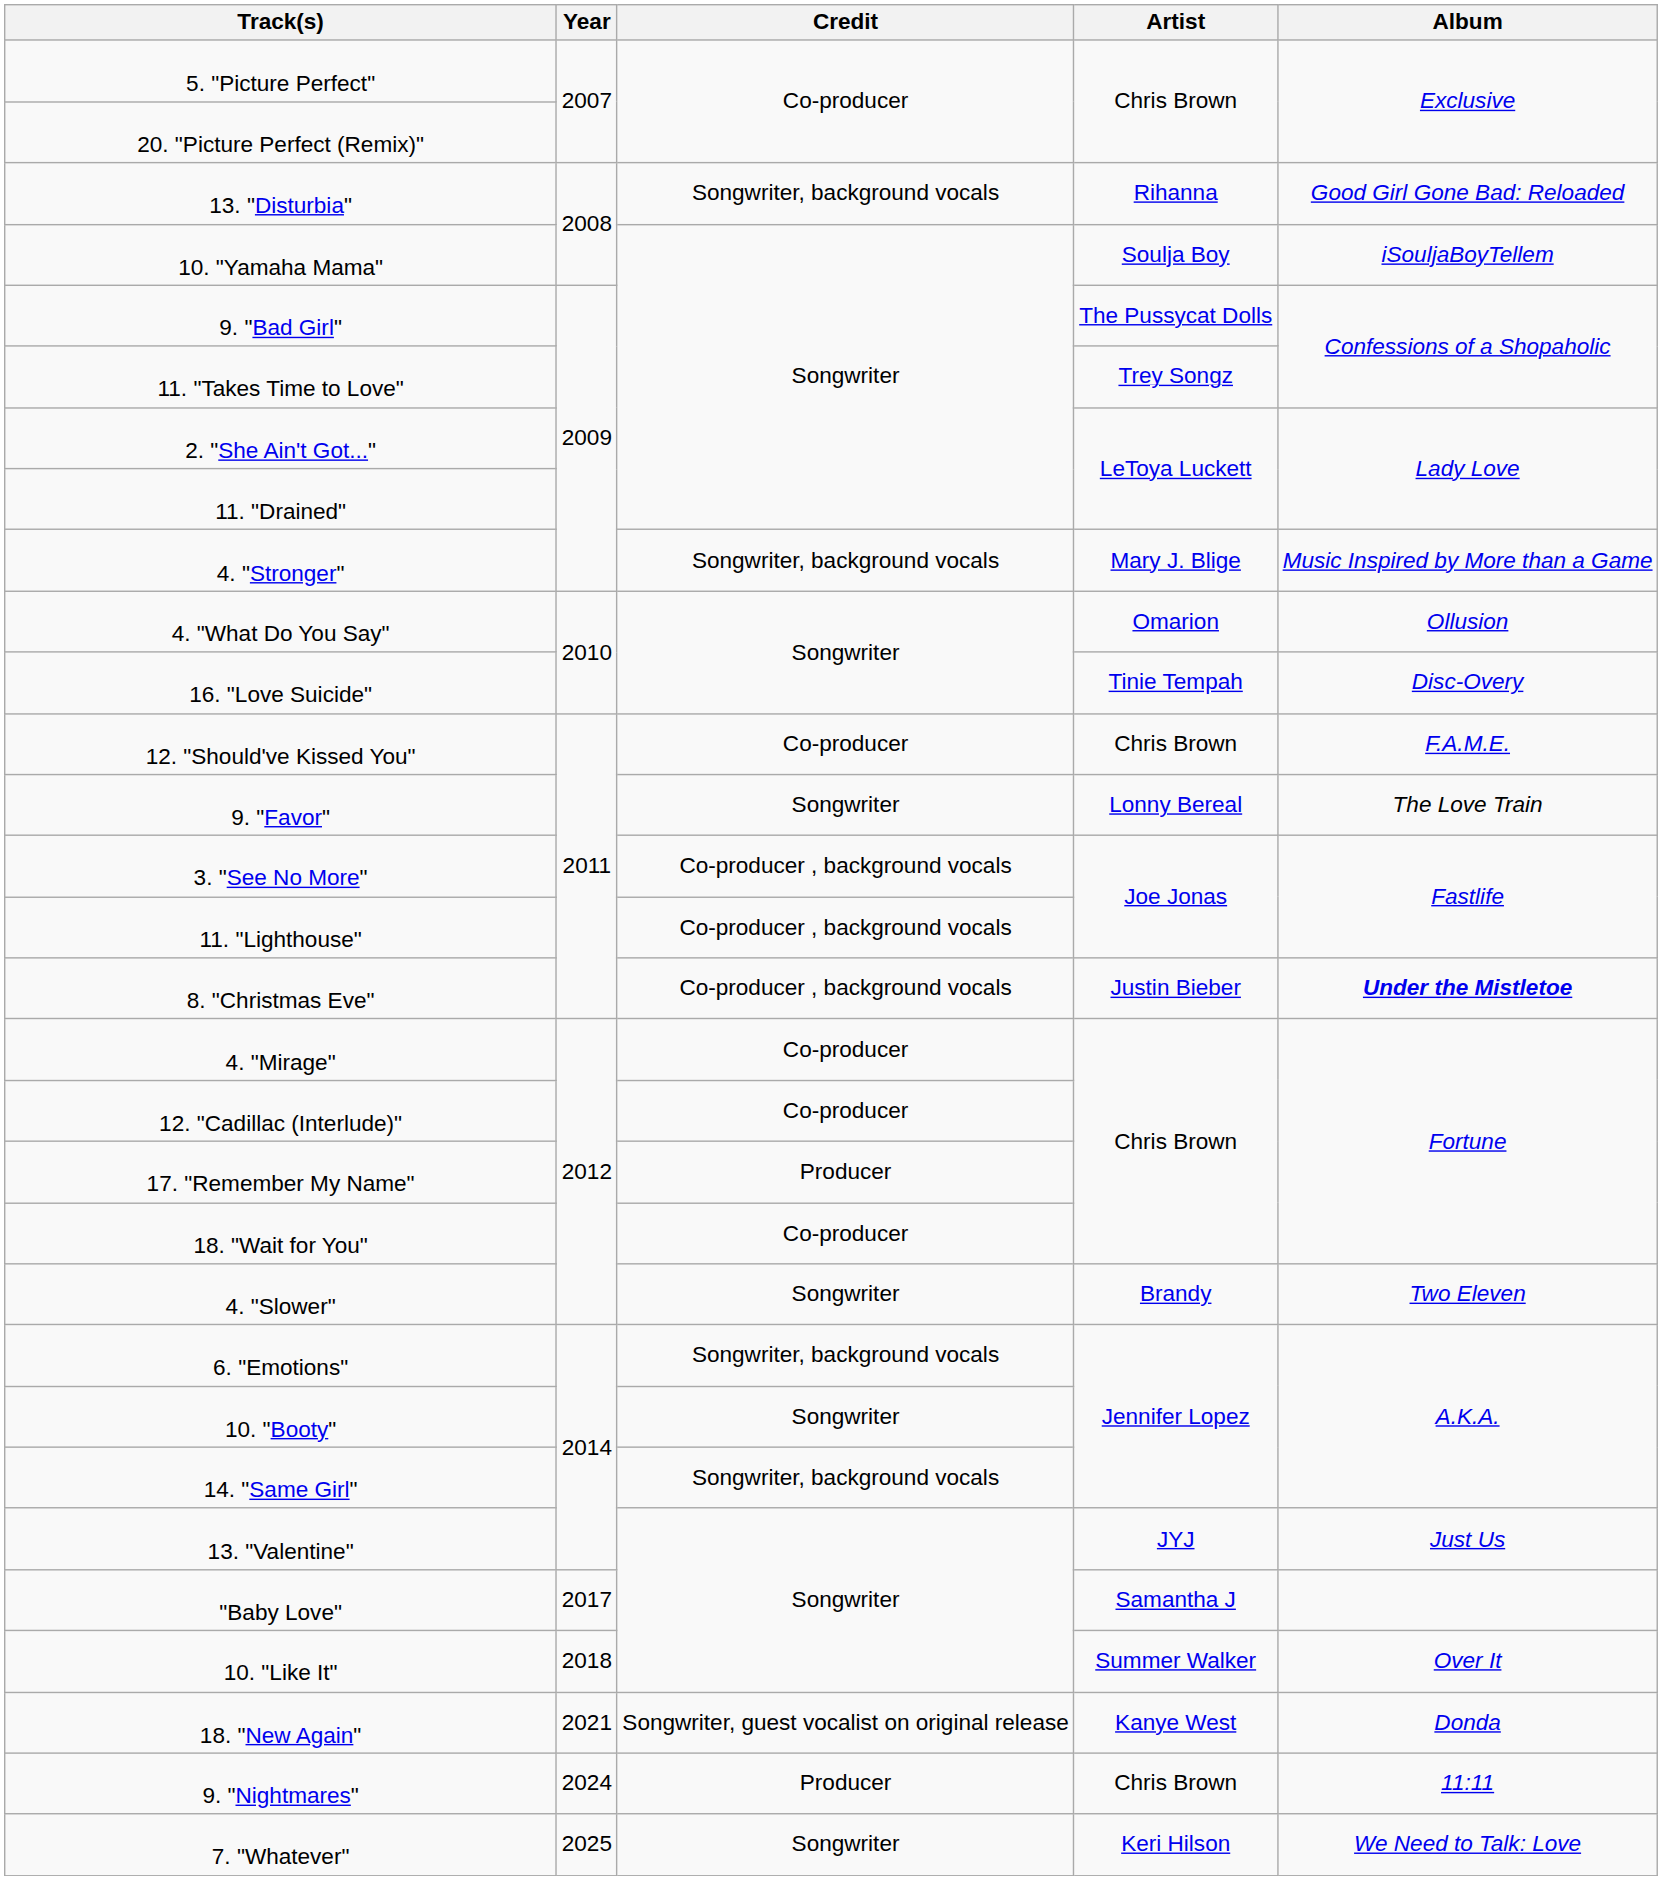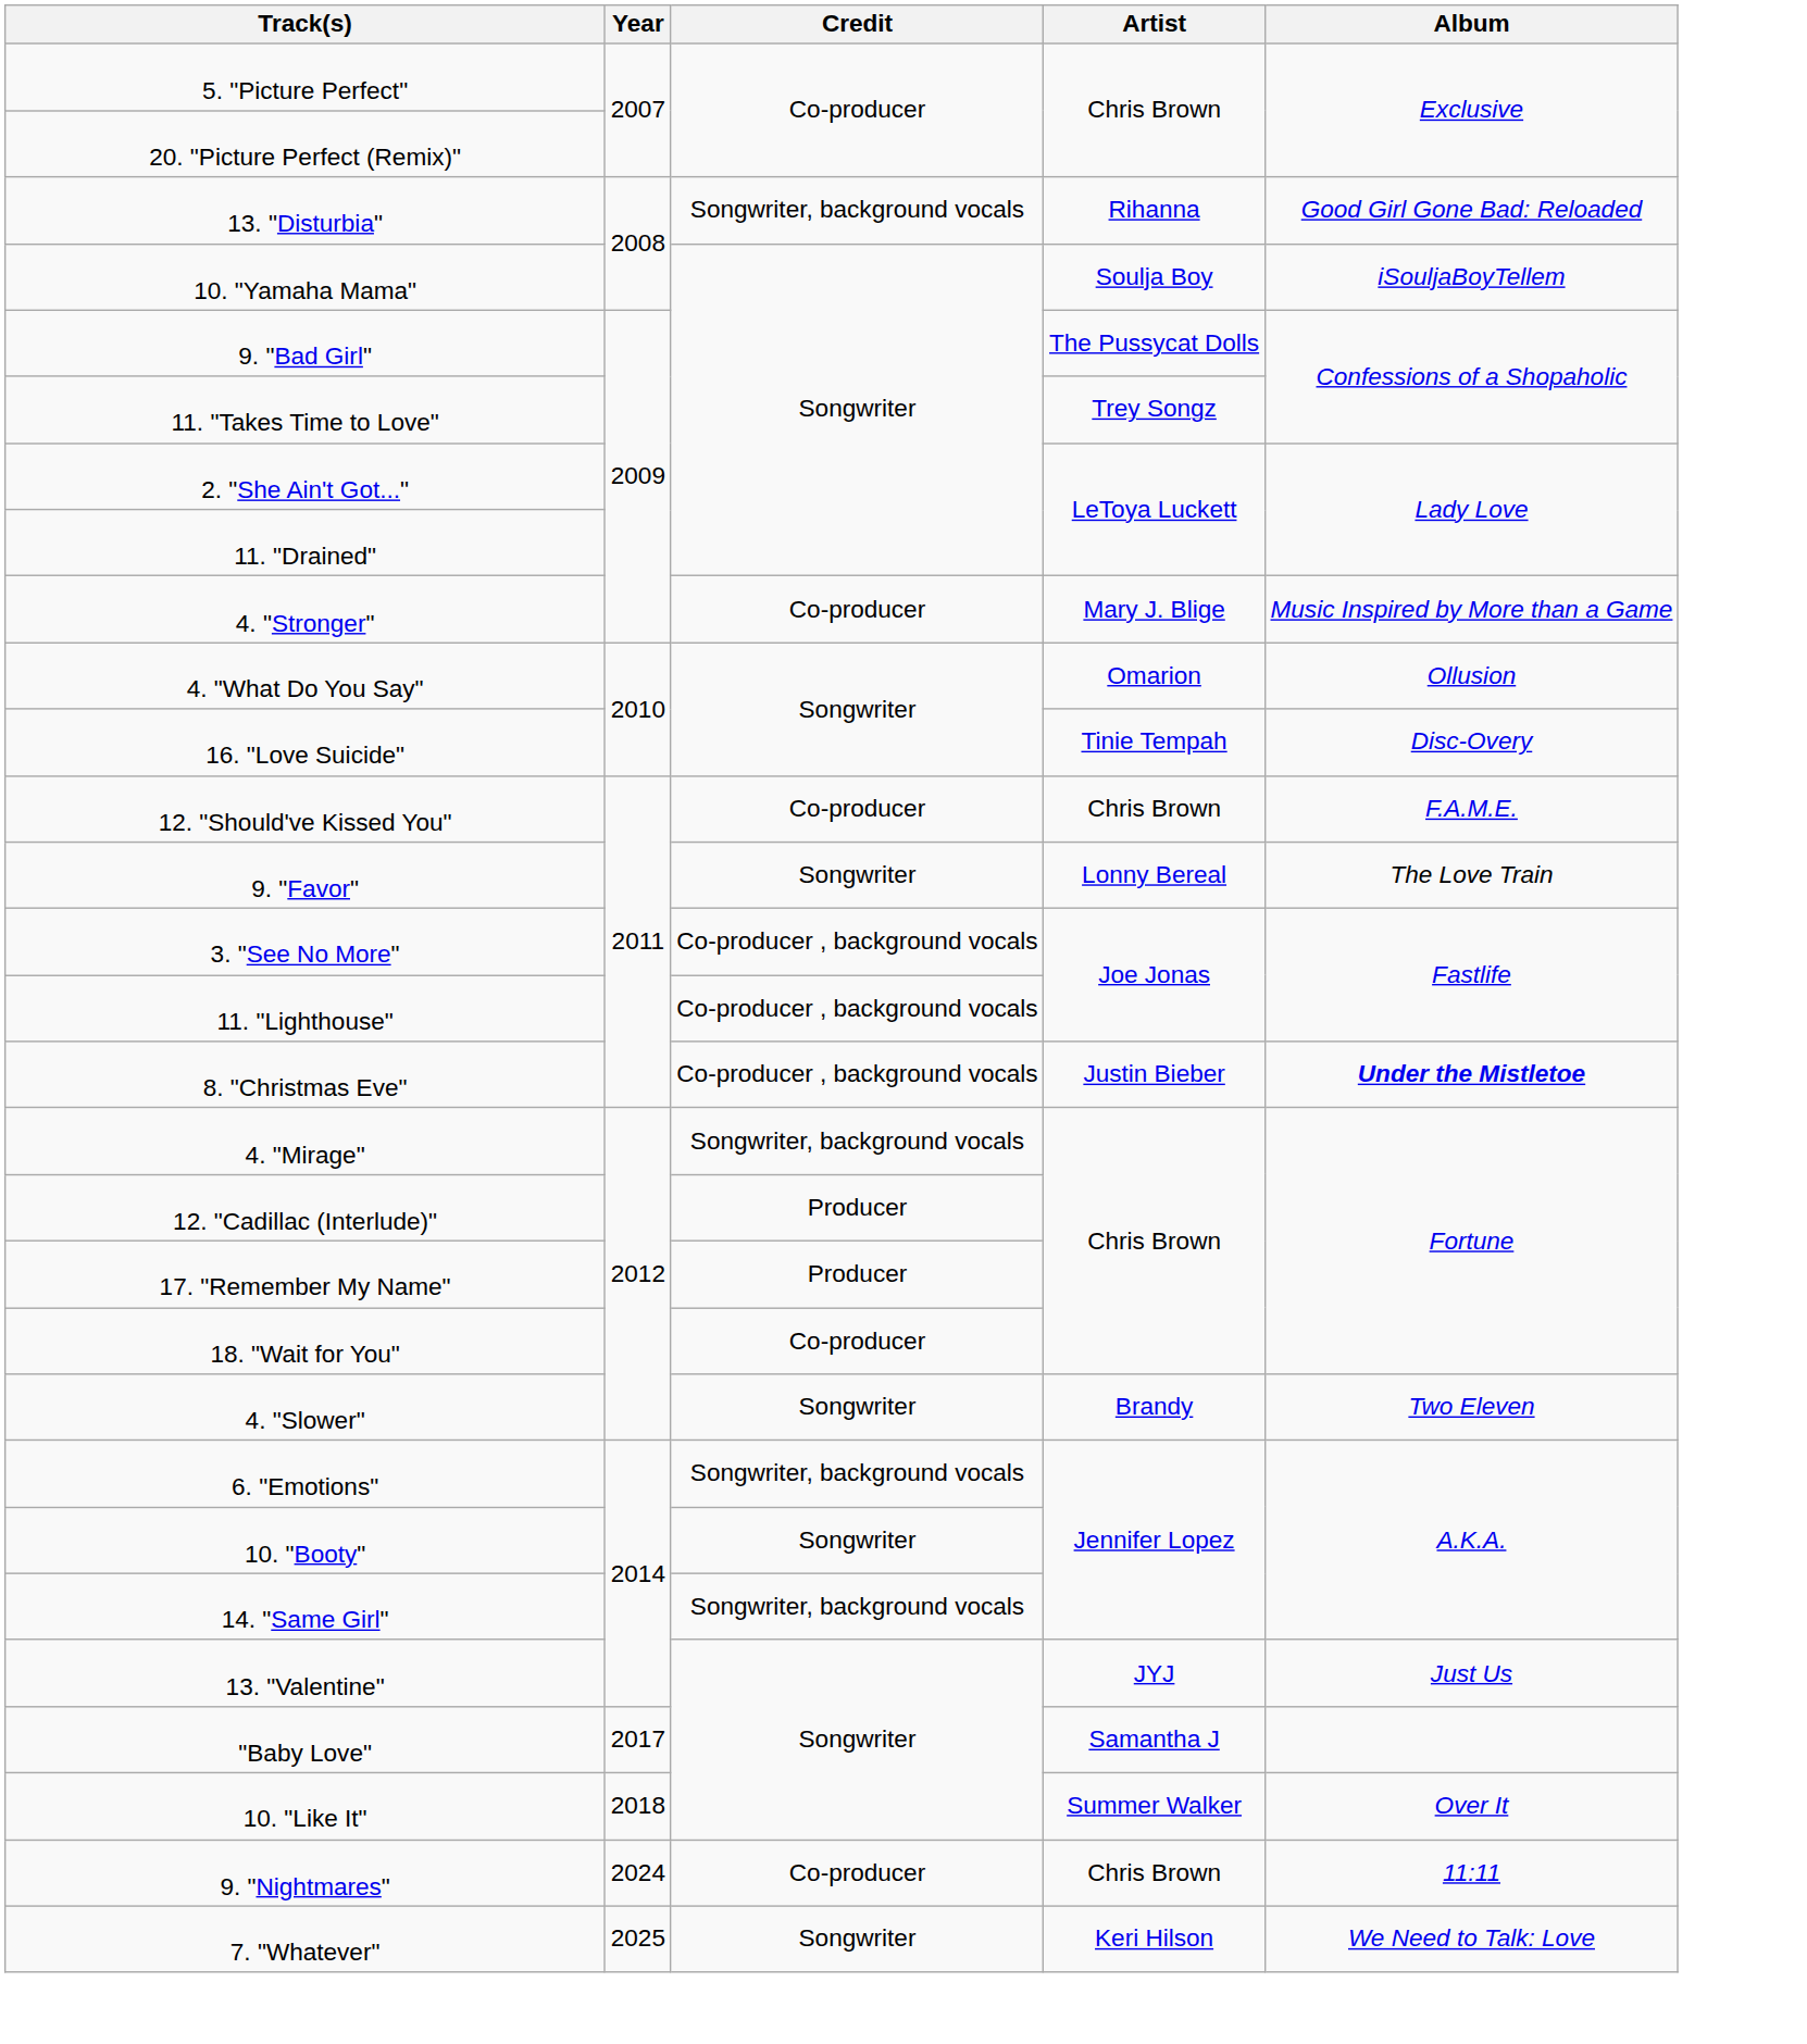4. "Stronger" | Credit: Songwriter, background vocals -> Co-producer
4. "Mirage" | Credit: Co-producer -> Songwriter, background vocals
12. "Cadillac (Interlude)" | Credit: Co-producer -> Producer
- row: 18. "New Again" | 2021 | Songwriter, guest vocalist on original release | Kanye West | Donda
9. "Nightmares" | Credit: Producer -> Co-producer
